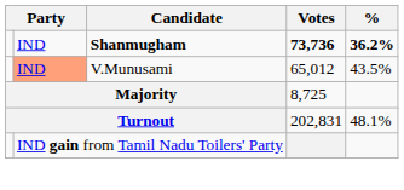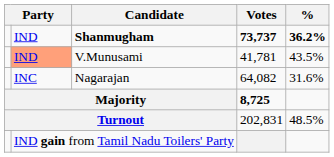Shanmugham | Votes: 73,736 -> 73,737
V.Munusami | Votes: 65,012 -> 41,781
+ row: INC | Nagarajan | 64,082 | 31.6%
Majority | Votes: normal -> bold
Turnout | %: 48.1% -> 48.5%
